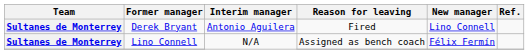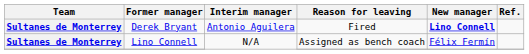Derek Bryant | New manager: normal -> bold
